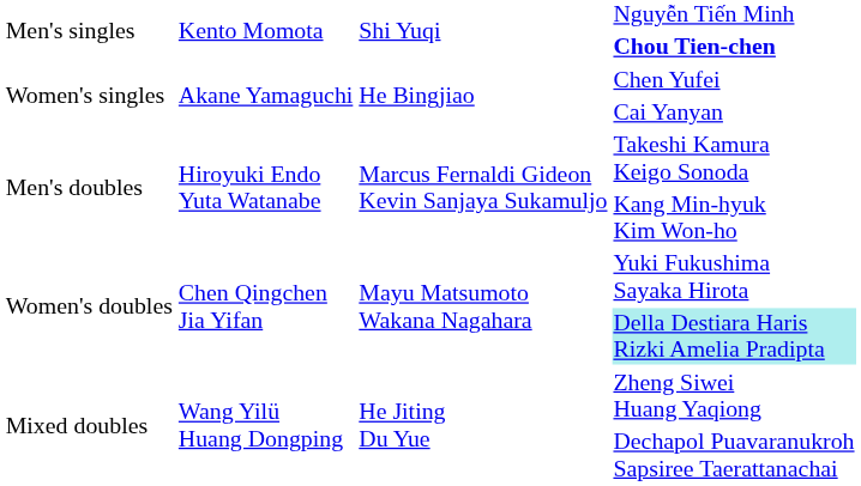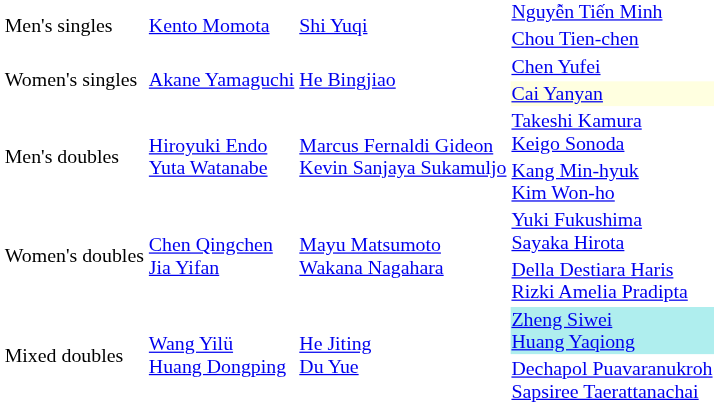Chou Tien-chen | column 4: bold -> normal
Cai Yanyan | column 4: no background -> lightyellow background
Della Destiara Haris Rizki Amelia Pradipta | column 4: paleturquoise background -> no background
Zheng Siwei Huang Yaqiong | column 4: no background -> paleturquoise background
